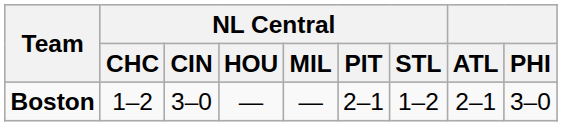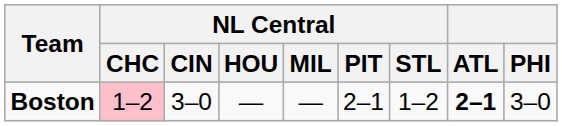Boston | NL Central / CHC: no background -> pink background
Boston | ATL: normal -> bold
